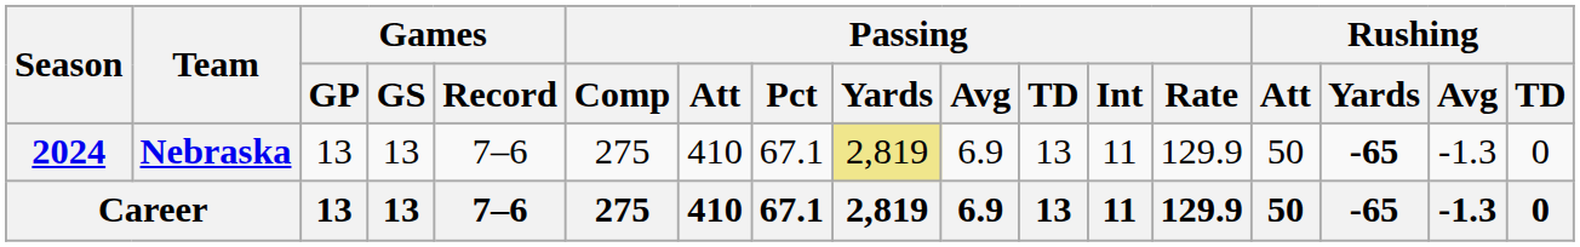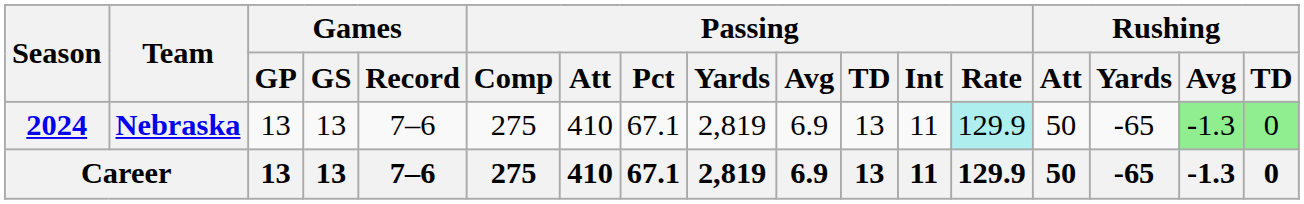Nebraska | Passing / Yards: khaki background -> no background
Nebraska | Passing / Rate: no background -> paleturquoise background
Nebraska | Rushing / Yards: bold -> normal
Nebraska | Rushing / Avg: no background -> lightgreen background
Nebraska | Rushing / TD: no background -> lightgreen background
